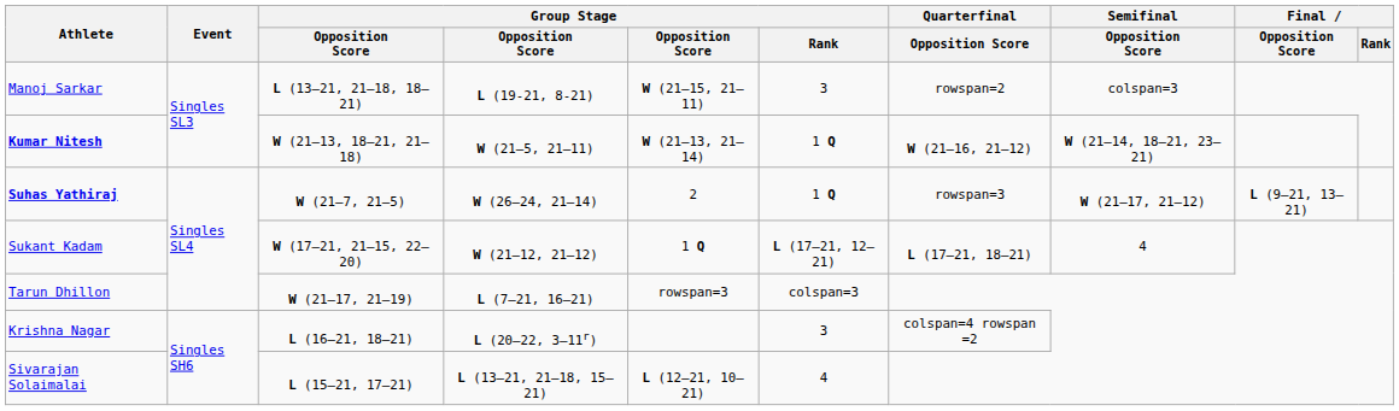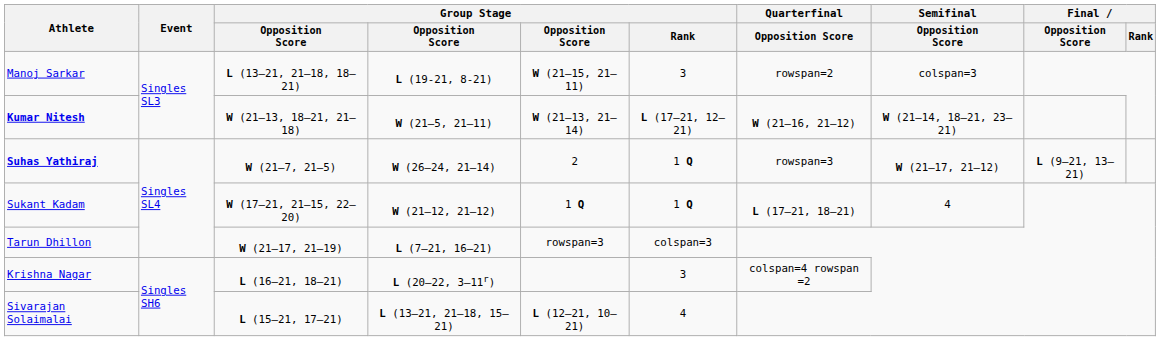Kumar Nitesh | Group Stage / Rank: 1 Q -> L (17–21, 12–21)
Sukant Kadam | Group Stage / Rank: L (17–21, 12–21) -> 1 Q
